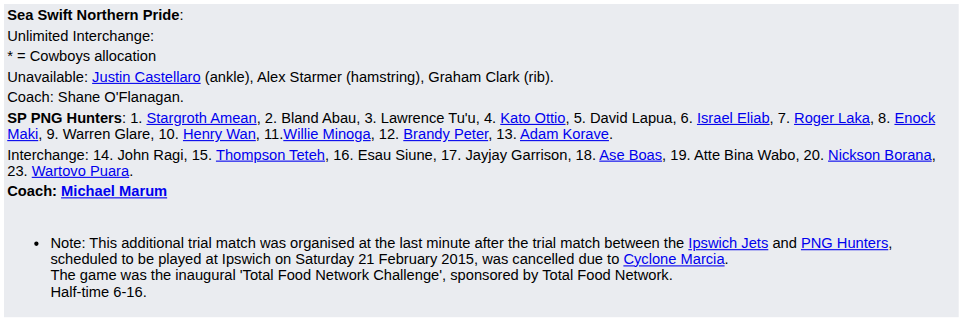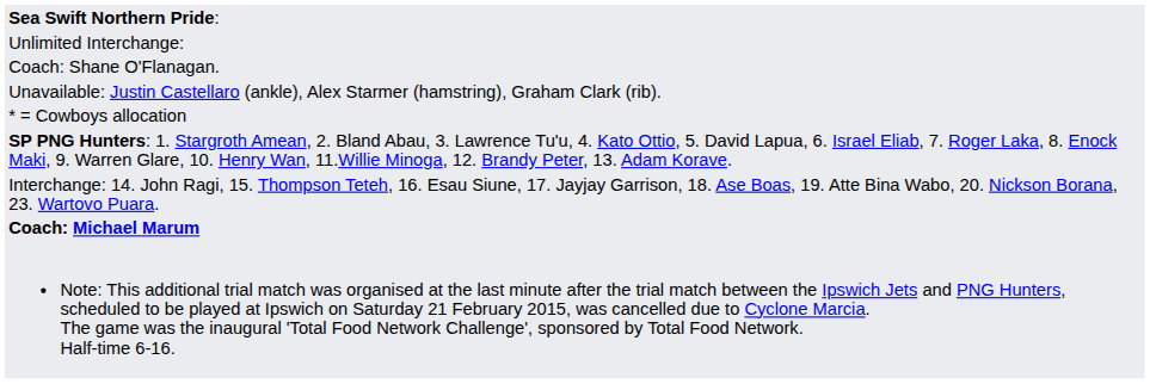row 3 | column 1: * = Cowboys allocation -> Coach: Shane O'Flanagan.
row 5 | column 1: Coach: Shane O'Flanagan. -> * = Cowboys allocation
